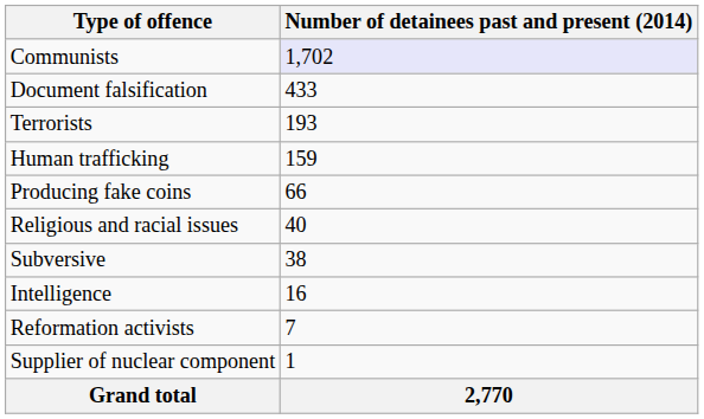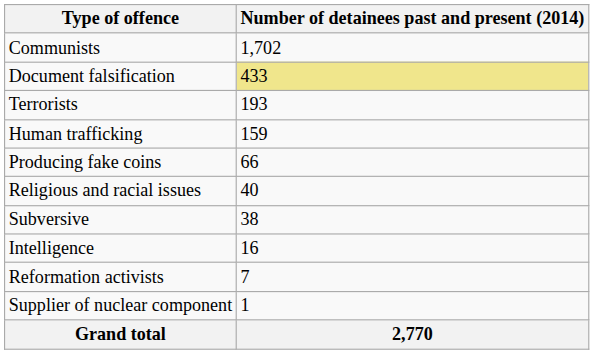Communists | Number of detainees past and present (2014): lavender background -> no background
Document falsification | Number of detainees past and present (2014): no background -> khaki background
